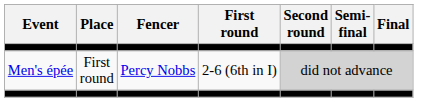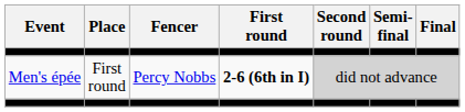Men's épée | First round: normal -> bold
